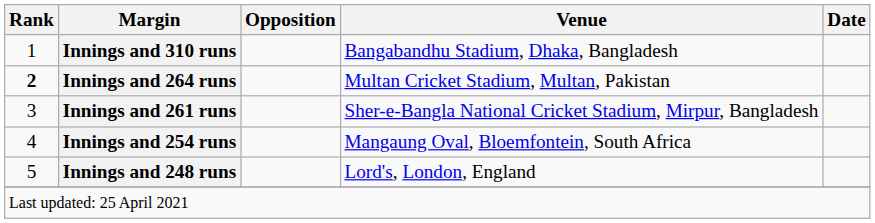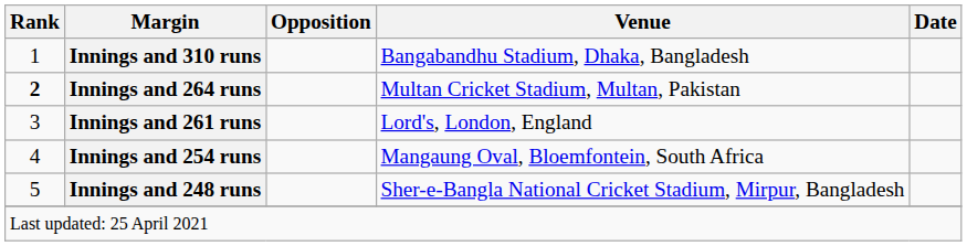Innings and 261 runs | Venue: Sher-e-Bangla National Cricket Stadium, Mirpur, Bangladesh -> Lord's, London, England
Innings and 248 runs | Venue: Lord's, London, England -> Sher-e-Bangla National Cricket Stadium, Mirpur, Bangladesh
